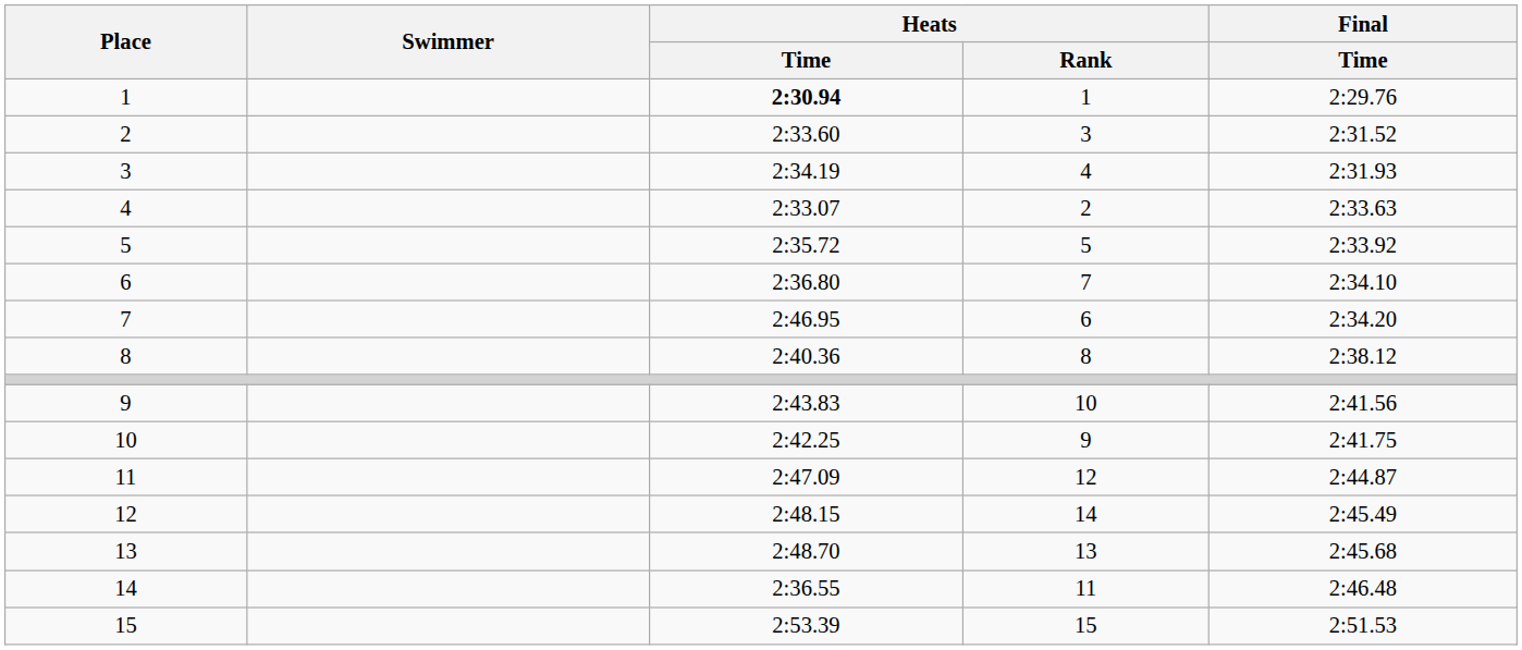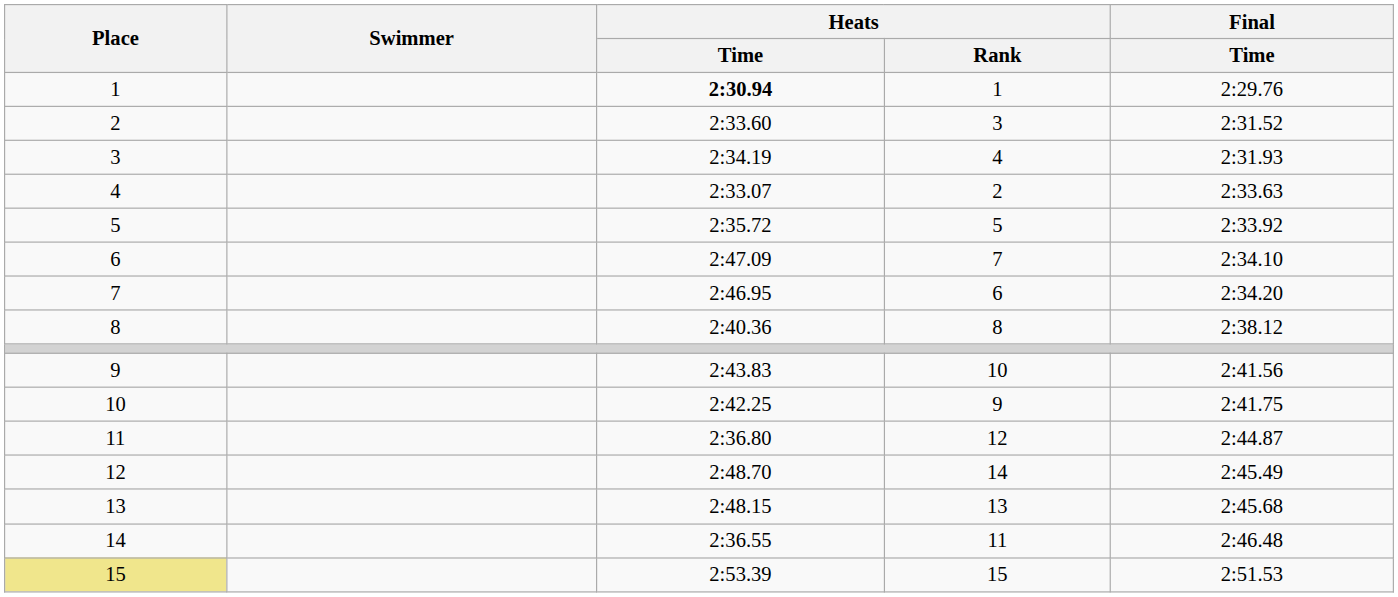row 8 | Heats / Time: 2:36.80 -> 2:47.09
row 14 | Heats / Time: 2:47.09 -> 2:36.80
row 15 | Heats / Time: 2:48.15 -> 2:48.70
row 16 | Heats / Time: 2:48.70 -> 2:48.15
row 18 | Place: no background -> khaki background
